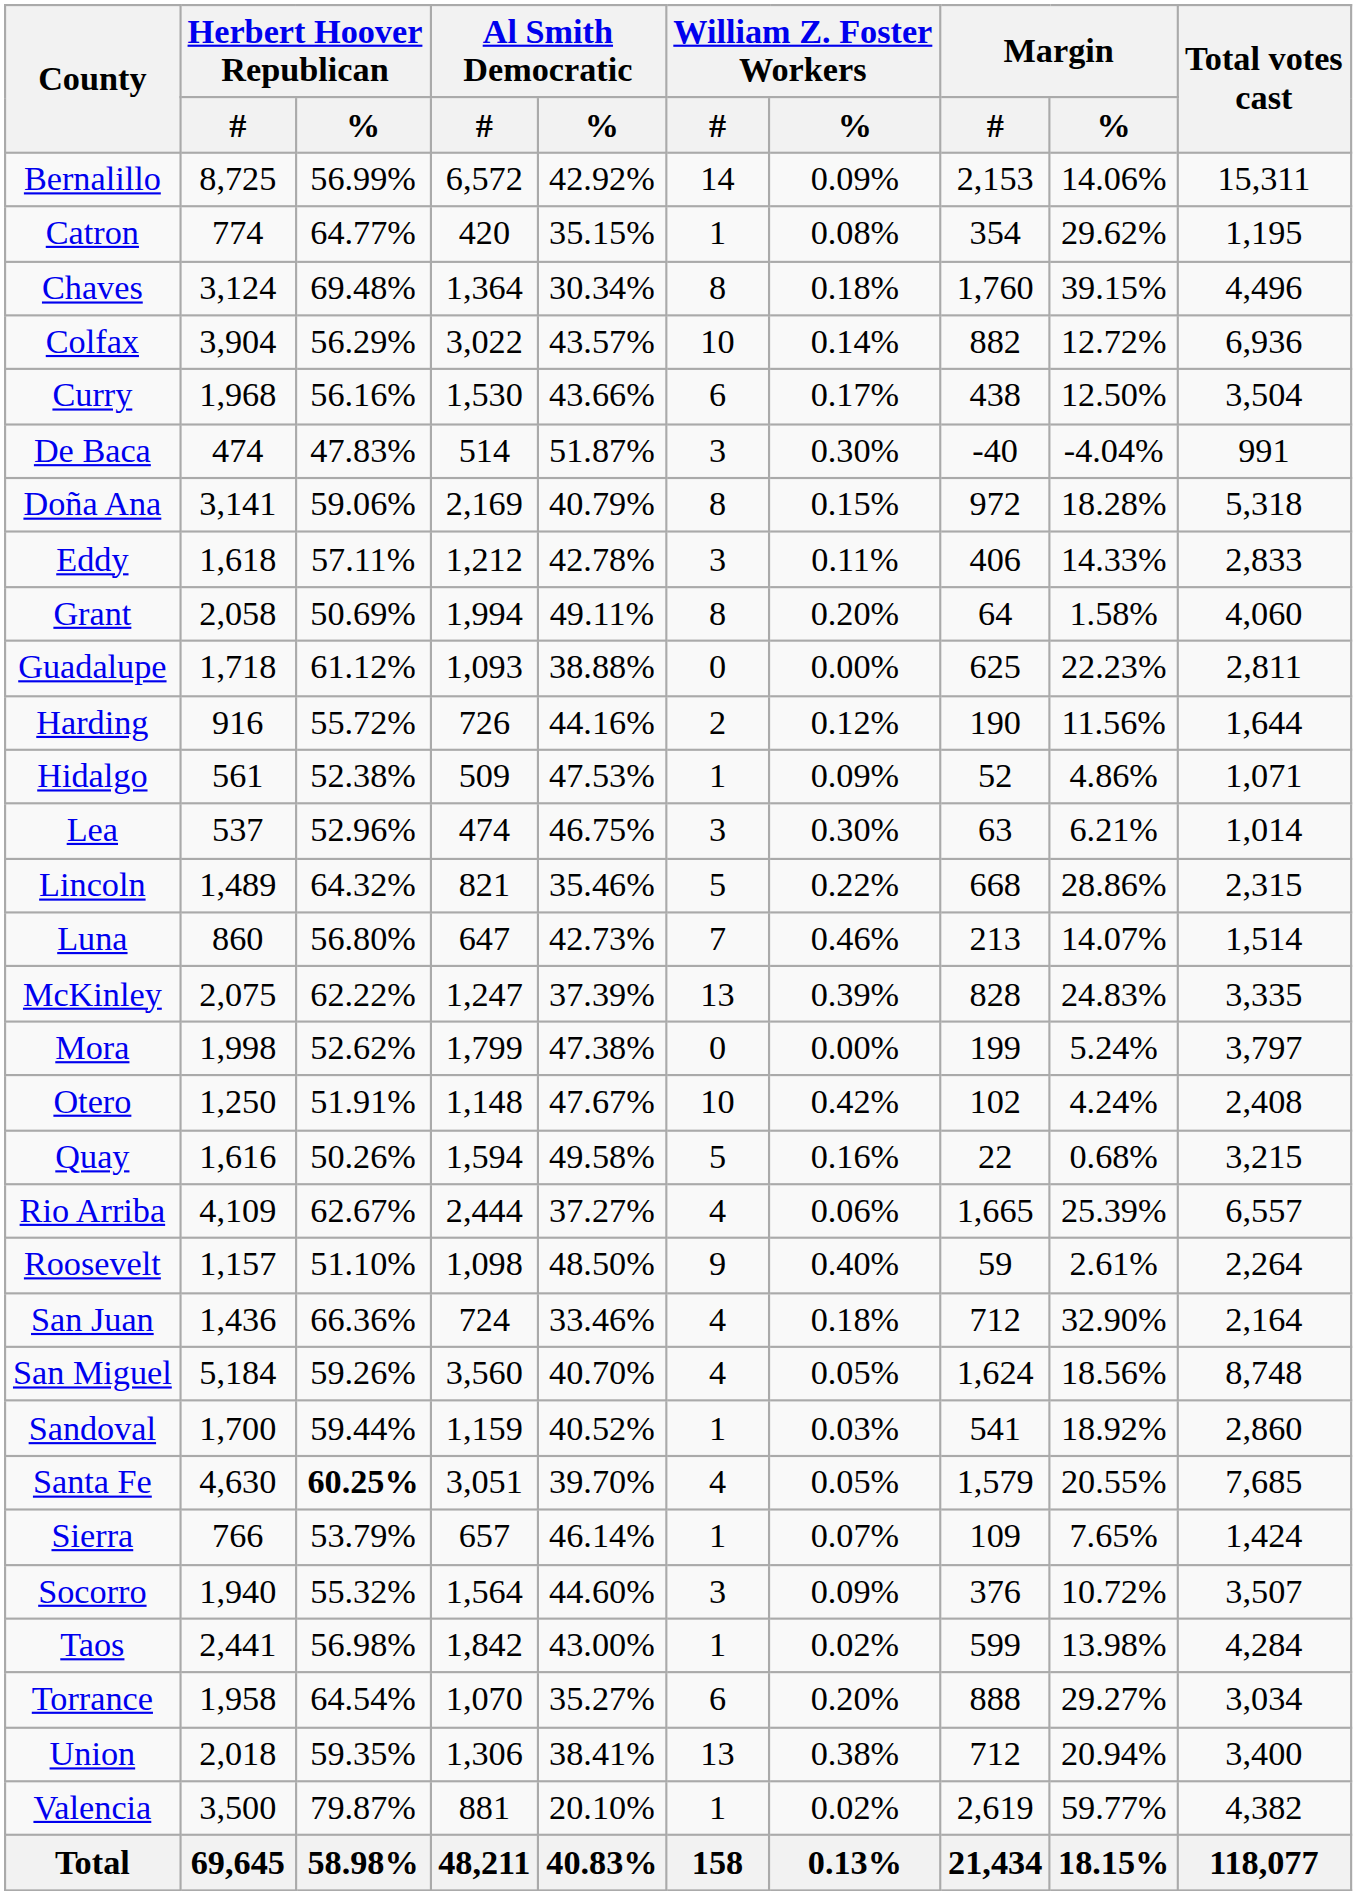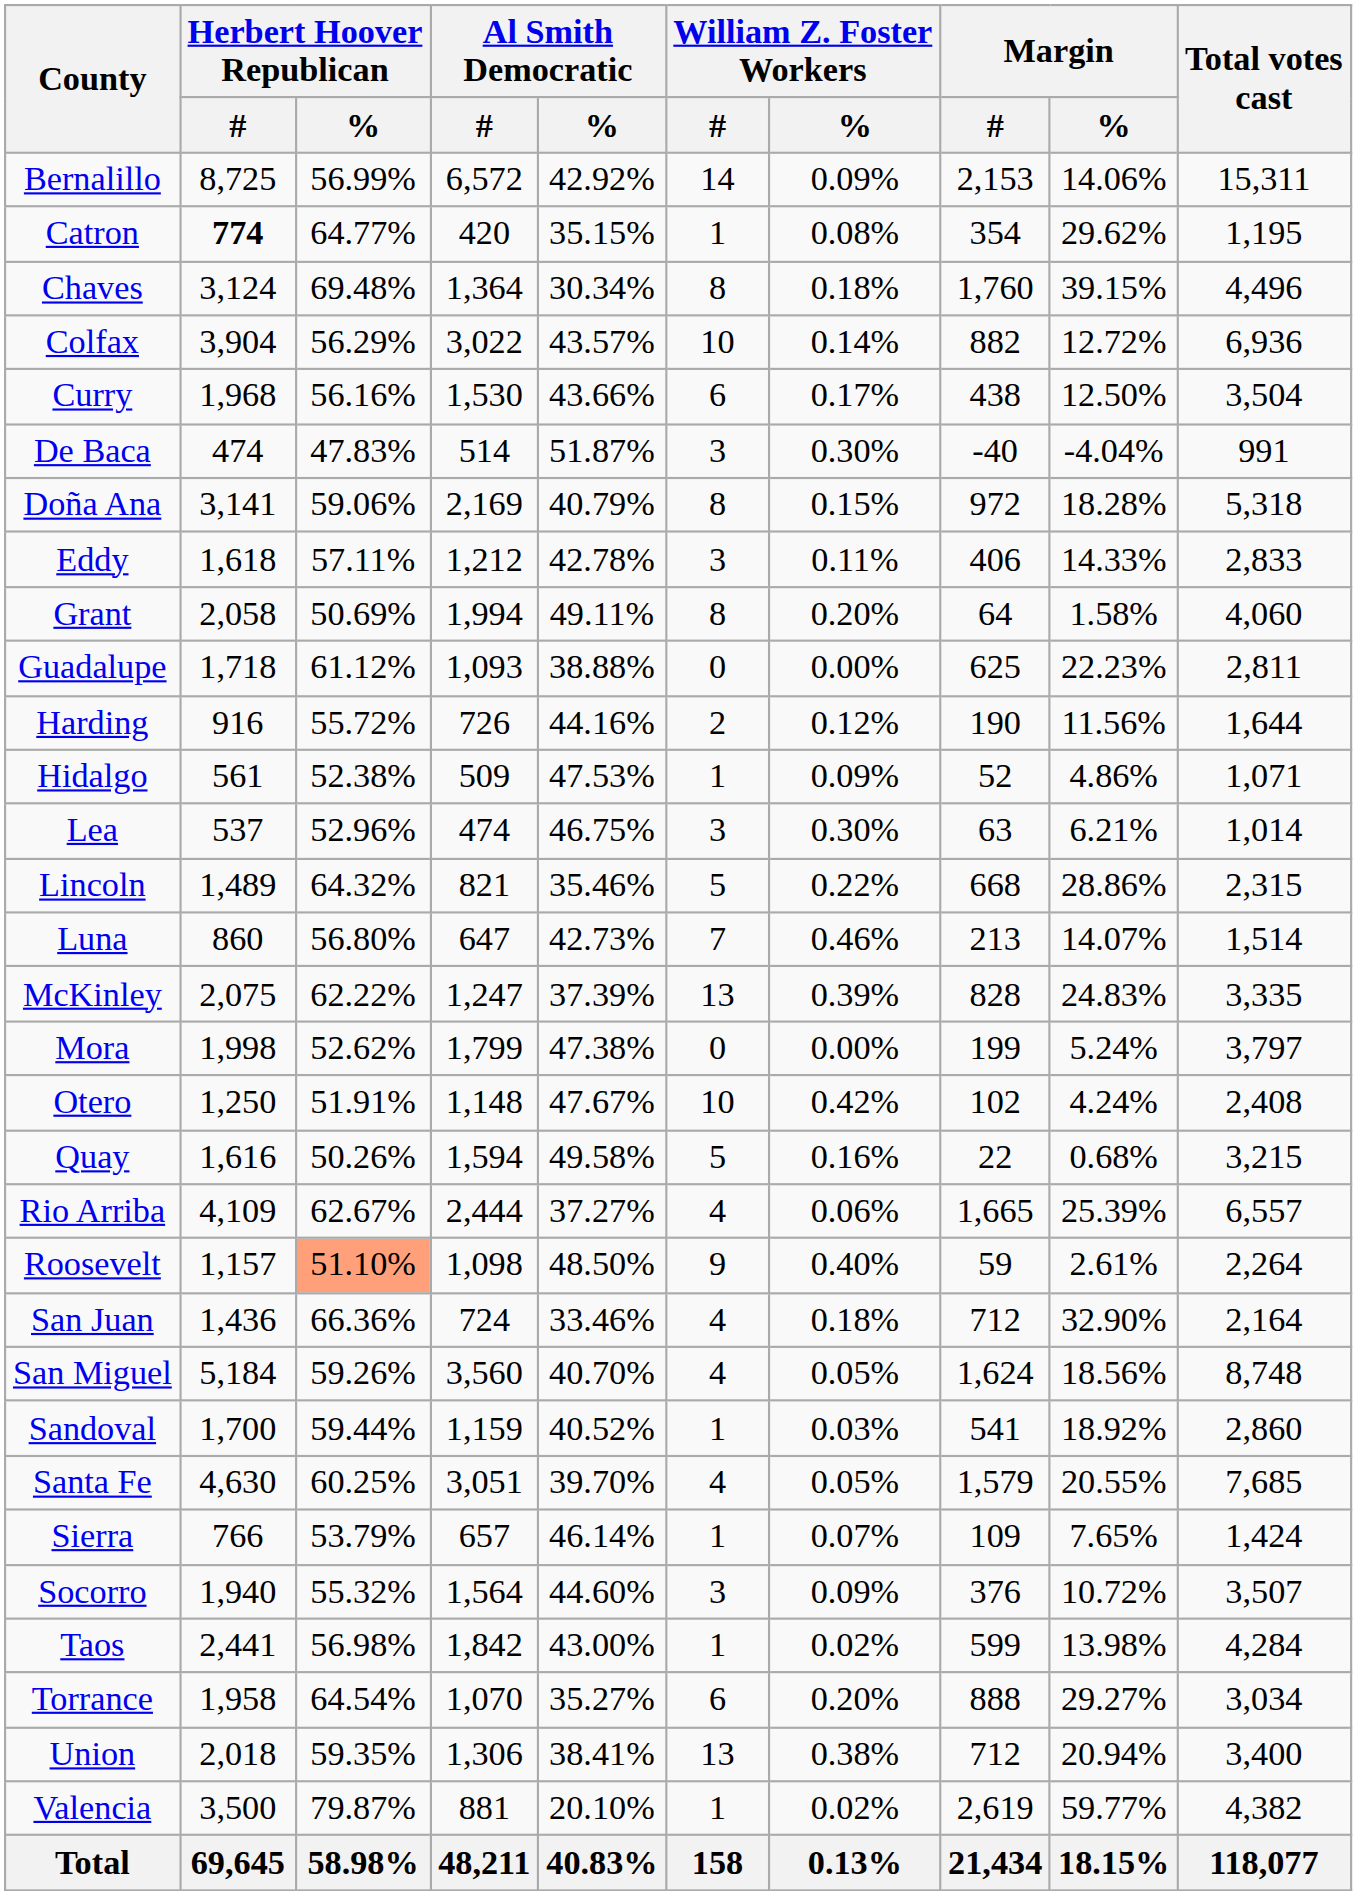Catron | Herbert Hoover Republican / #: normal -> bold
Roosevelt | Herbert Hoover Republican / %: no background -> lightsalmon background
Santa Fe | Herbert Hoover Republican / %: bold -> normal
